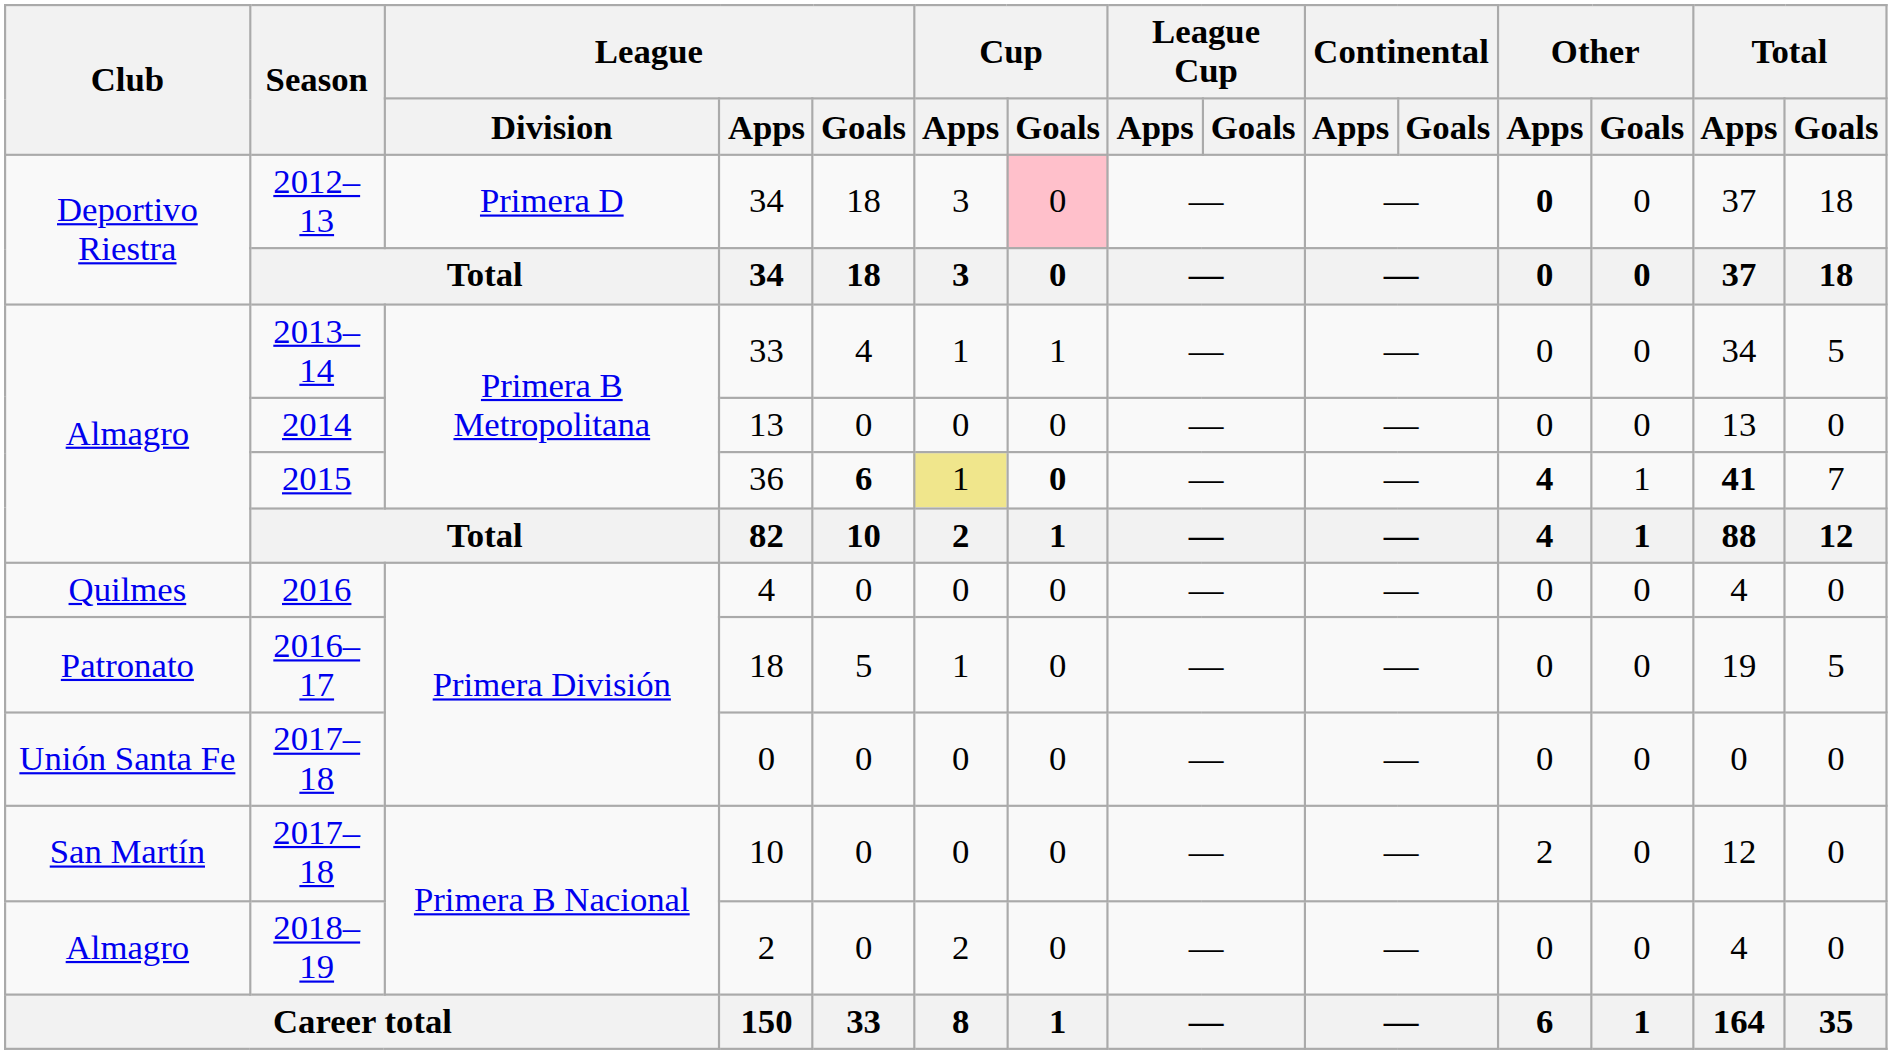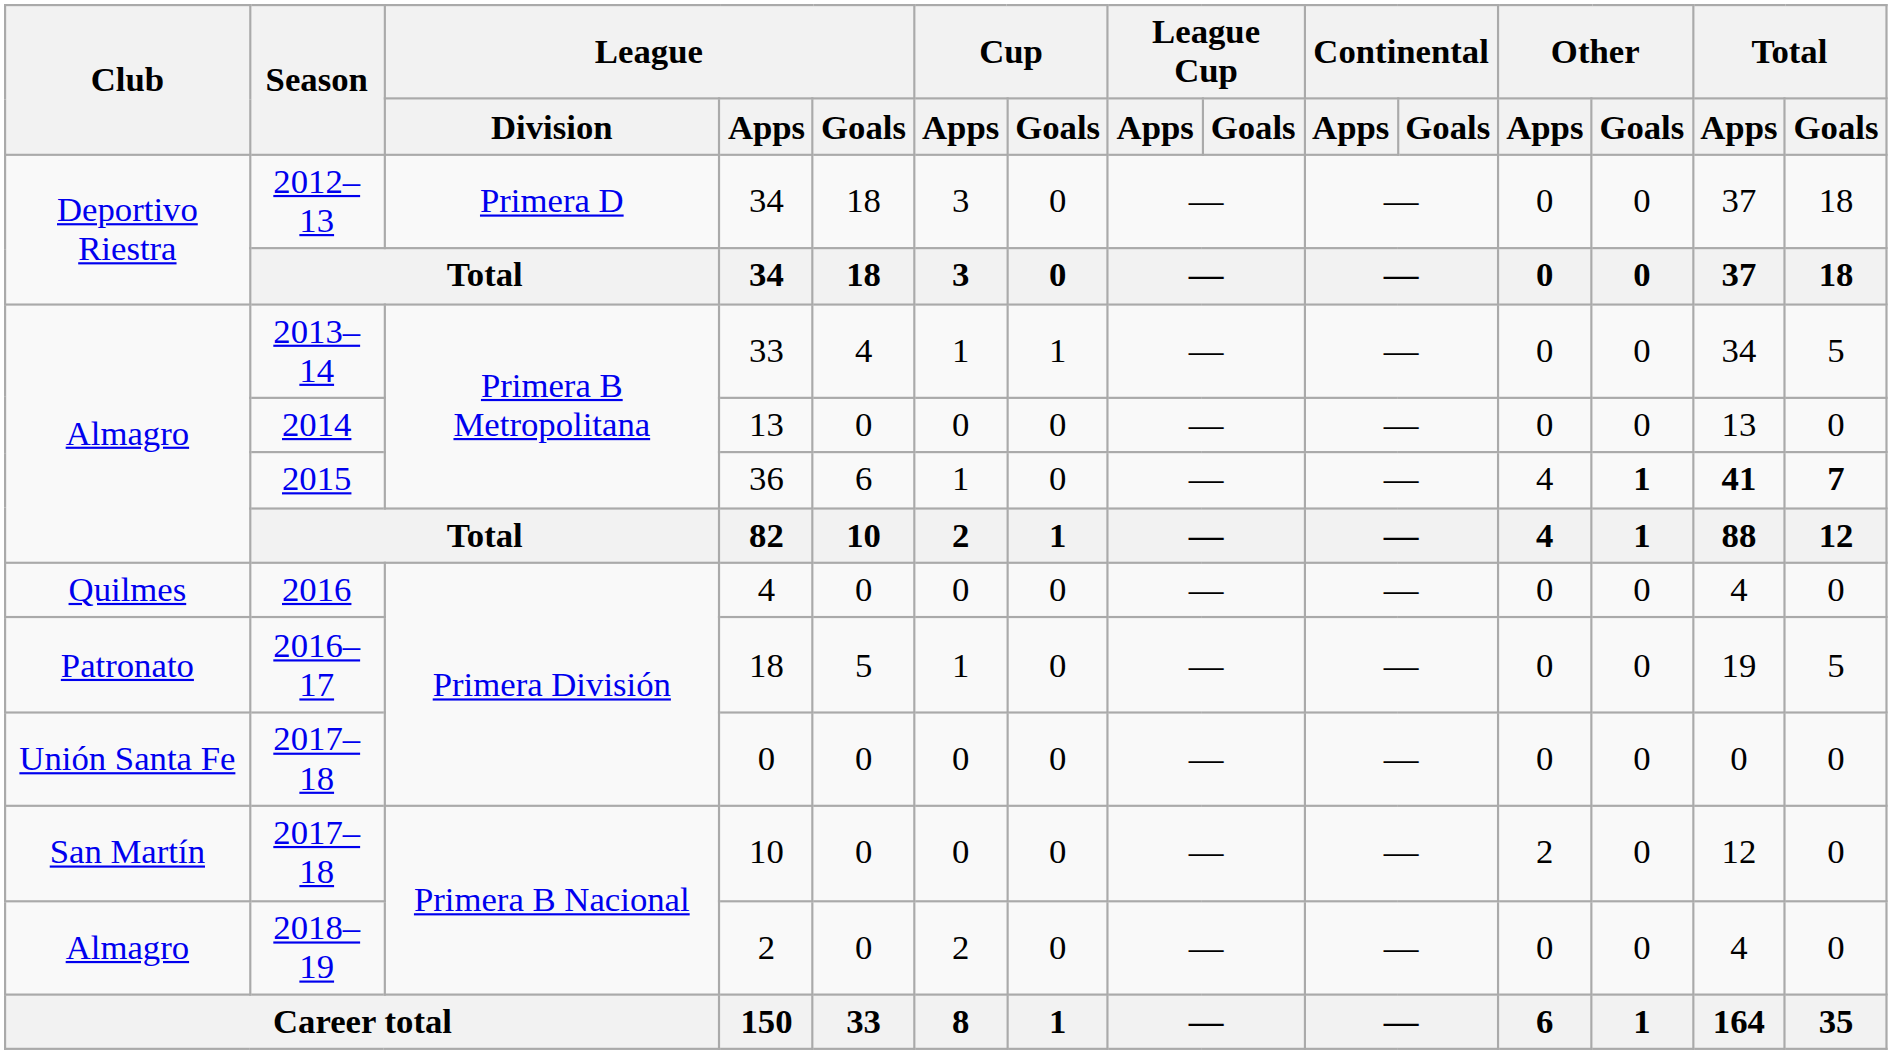2012–13 / 34 | Cup / Goals: pink background -> no background
2012–13 / 34 | Other / Apps: bold -> normal
36 | League / Goals: bold -> normal
36 | Cup / Apps: khaki background -> no background
36 | Cup / Goals: bold -> normal
36 | Other / Apps: bold -> normal
36 | Other / Goals: normal -> bold
36 | Total / Goals: normal -> bold
